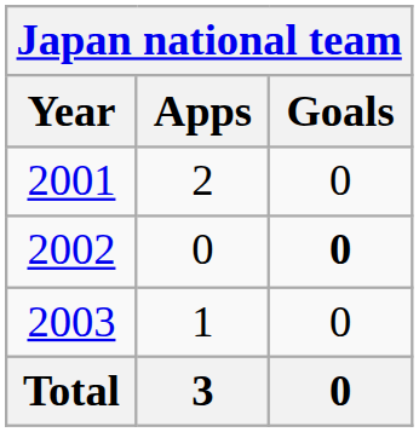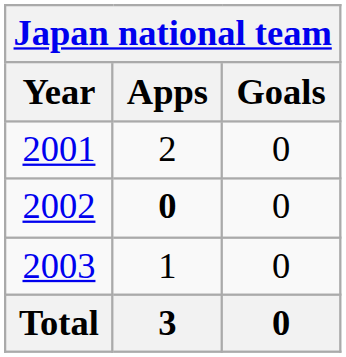2002 | Apps: normal -> bold
2002 | Goals: bold -> normal
